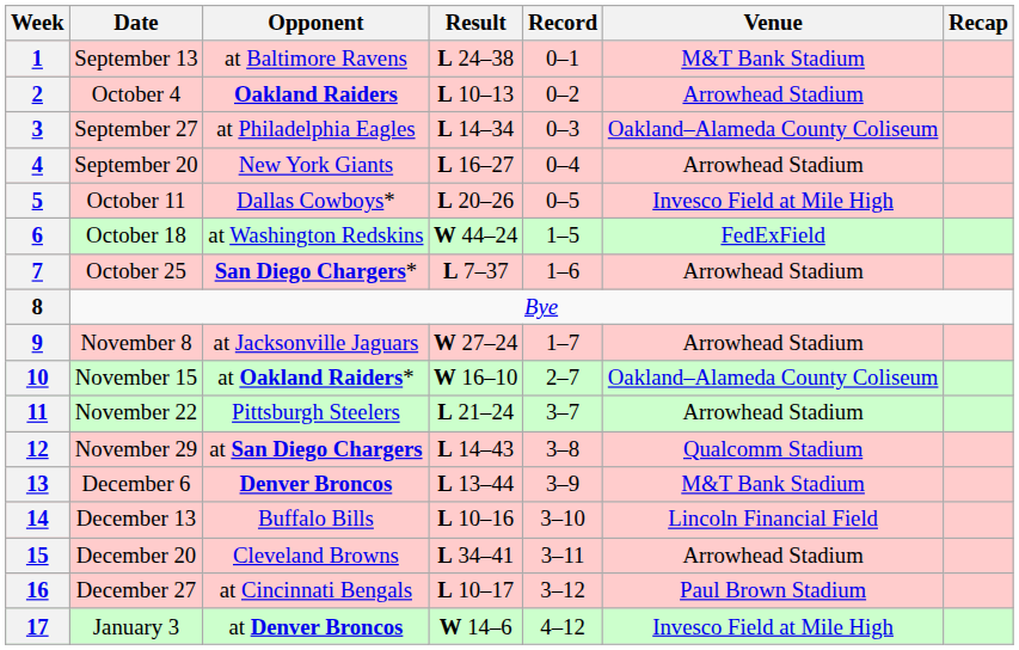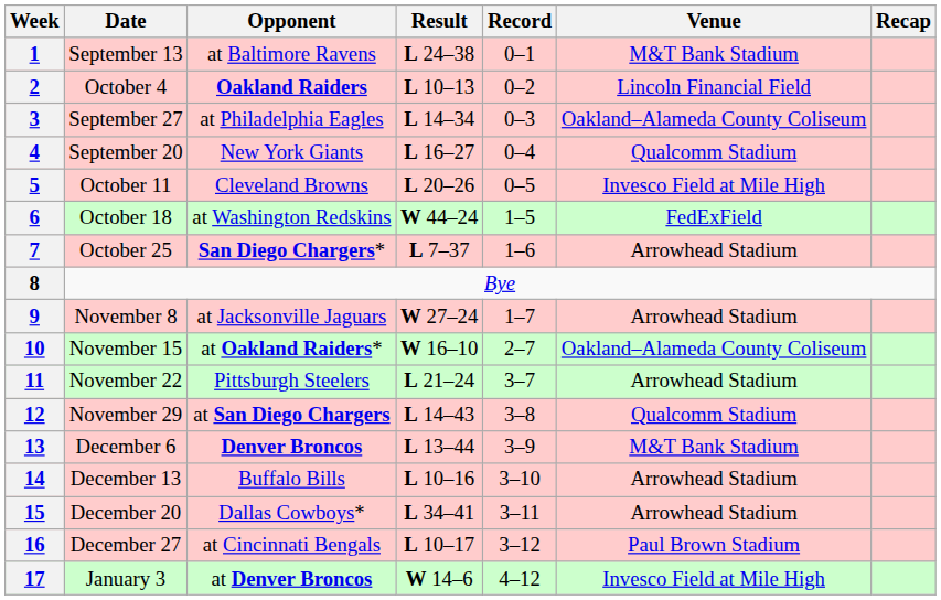2 | Venue: Arrowhead Stadium -> Lincoln Financial Field
4 | Venue: Arrowhead Stadium -> Qualcomm Stadium
5 | Opponent: Dallas Cowboys* -> Cleveland Browns
14 | Venue: Lincoln Financial Field -> Arrowhead Stadium
15 | Opponent: Cleveland Browns -> Dallas Cowboys*
